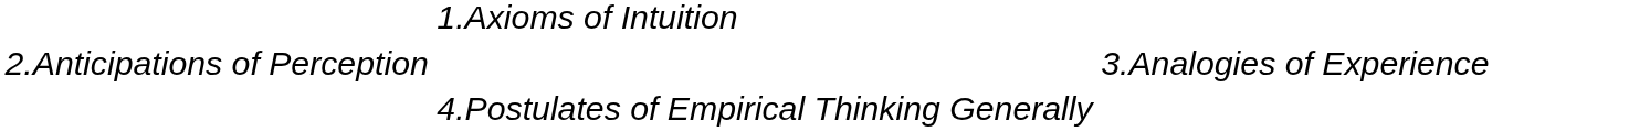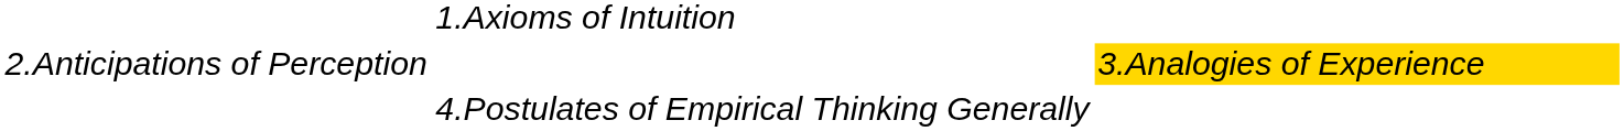2.Anticipations of Perception | column 3: no background -> gold background
